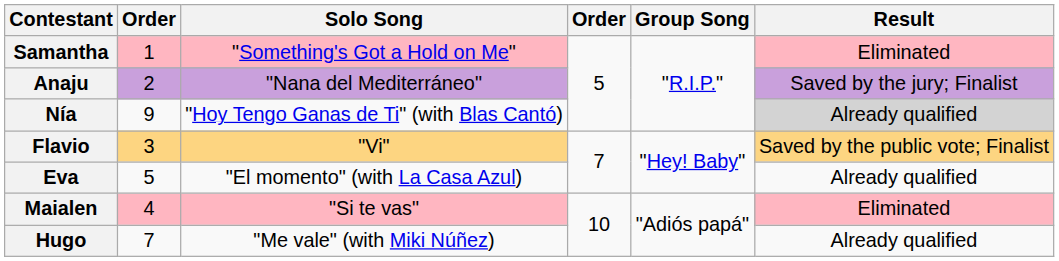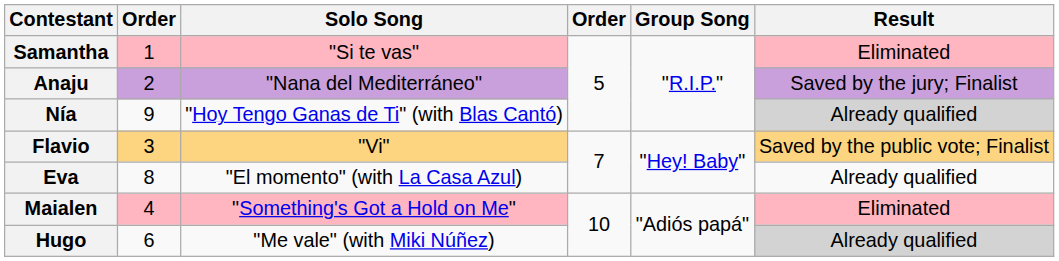Samantha | Solo Song: "Something's Got a Hold on Me" -> "Si te vas"
Eva | column 2: 5 -> 8
Maialen | Solo Song: "Si te vas" -> "Something's Got a Hold on Me"
Hugo | column 2: 7 -> 6
Hugo | Result: no background -> lightgrey background
